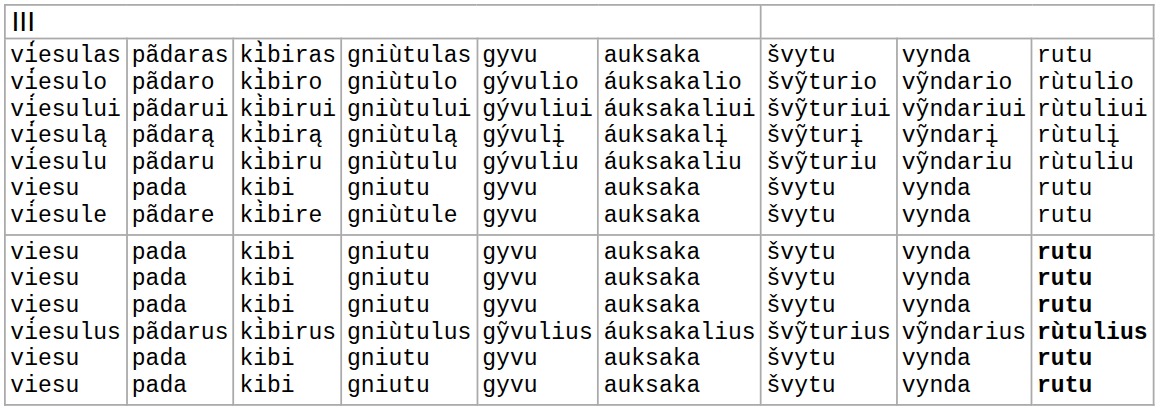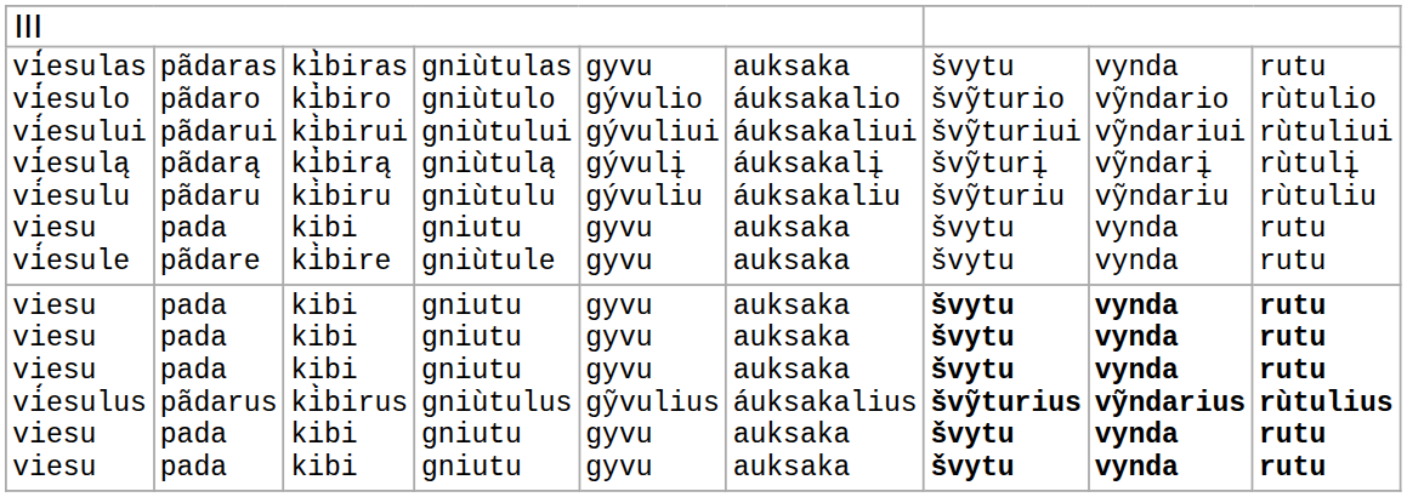viesu viesu viesu vi̇́esulus viesu viesu | column 7: normal -> bold
viesu viesu viesu vi̇́esulus viesu viesu | column 8: normal -> bold
